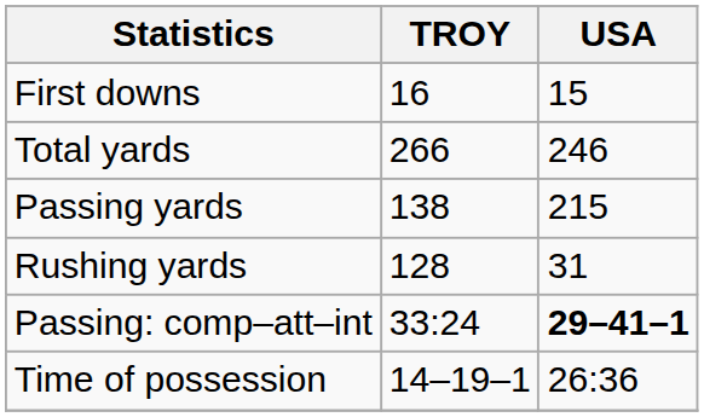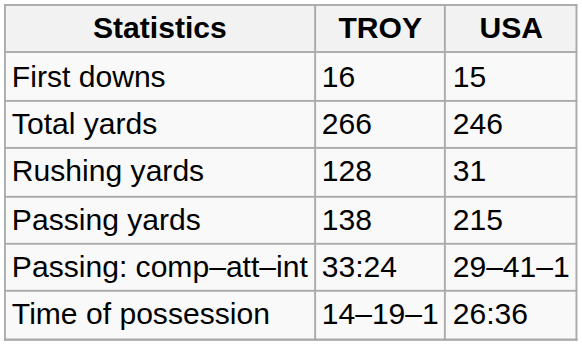rows swapped: Rushing yards <-> Passing yards
Passing: comp–att–int | USA: bold -> normal
